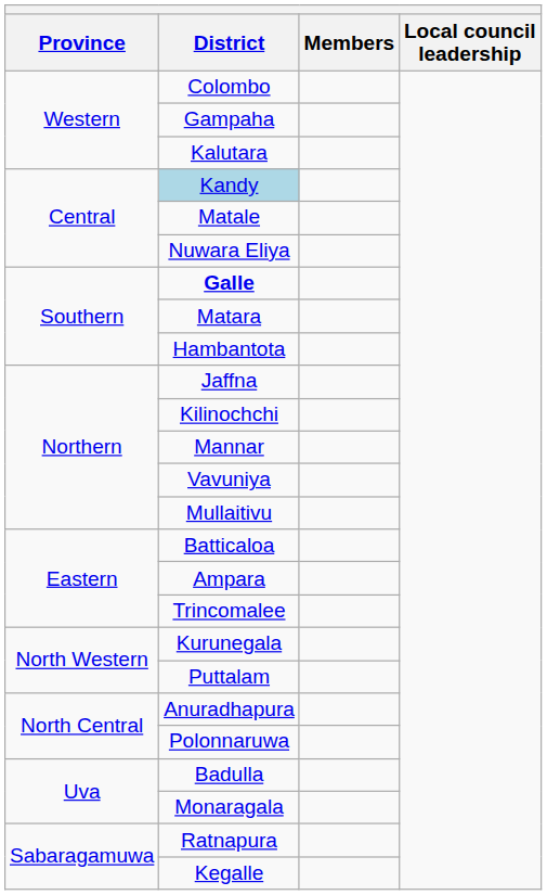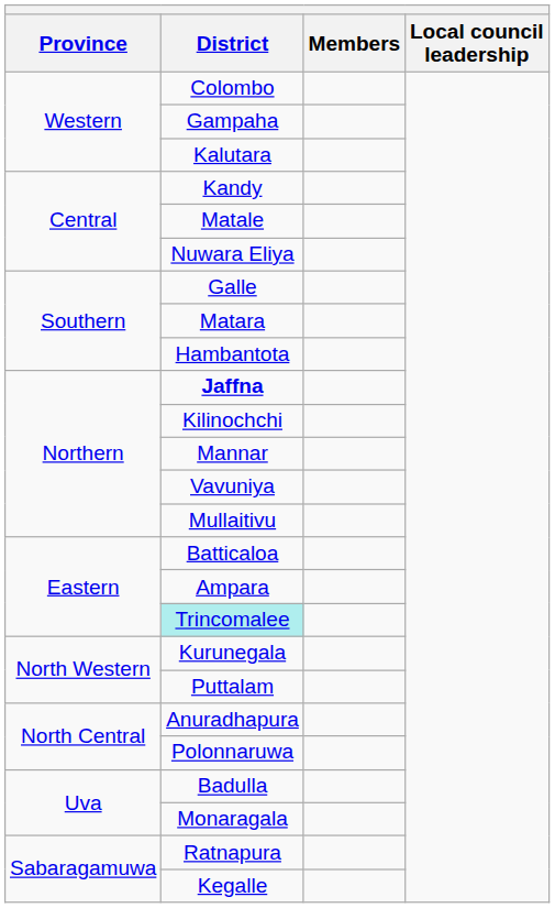Kandy | District: lightblue background -> no background
Galle | District: bold -> normal
Jaffna | District: normal -> bold
Trincomalee | District: no background -> paleturquoise background
